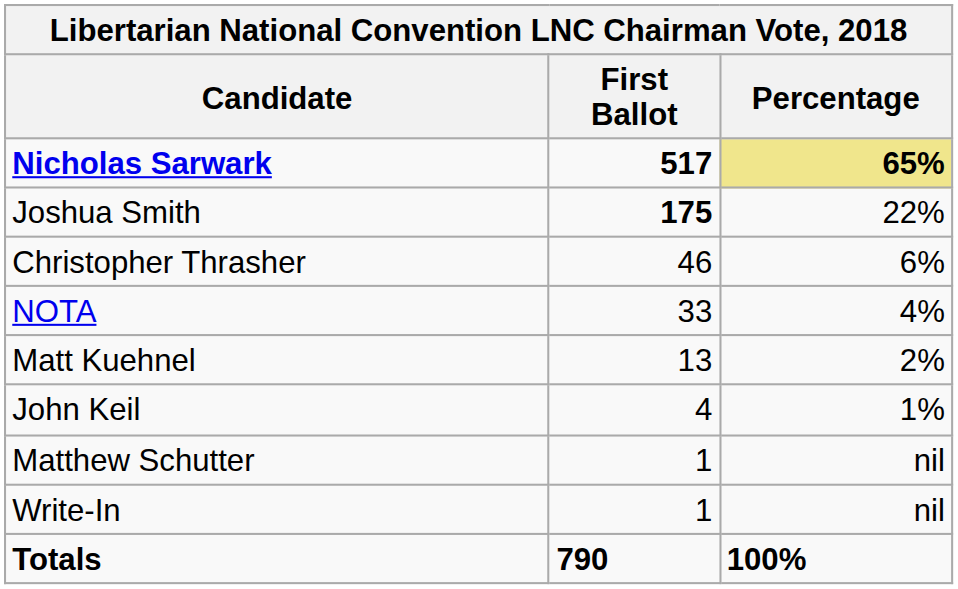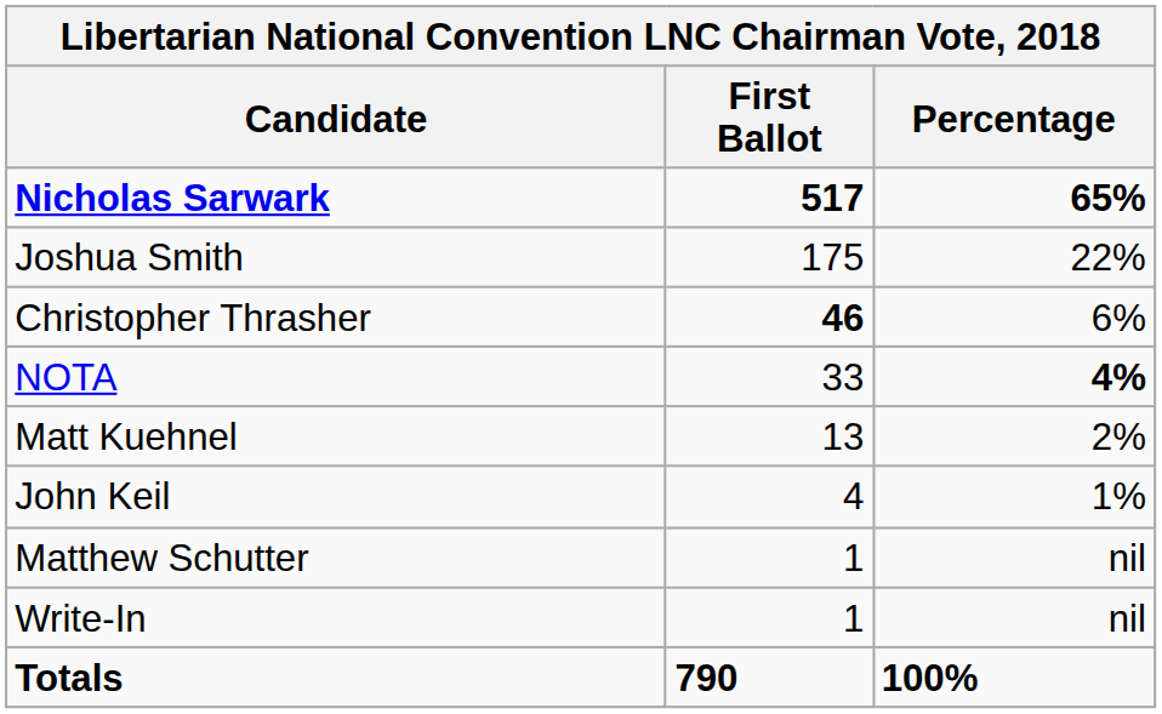Nicholas Sarwark | Percentage: khaki background -> no background
Joshua Smith | First Ballot: bold -> normal
Christopher Thrasher | First Ballot: normal -> bold
NOTA | Percentage: normal -> bold
